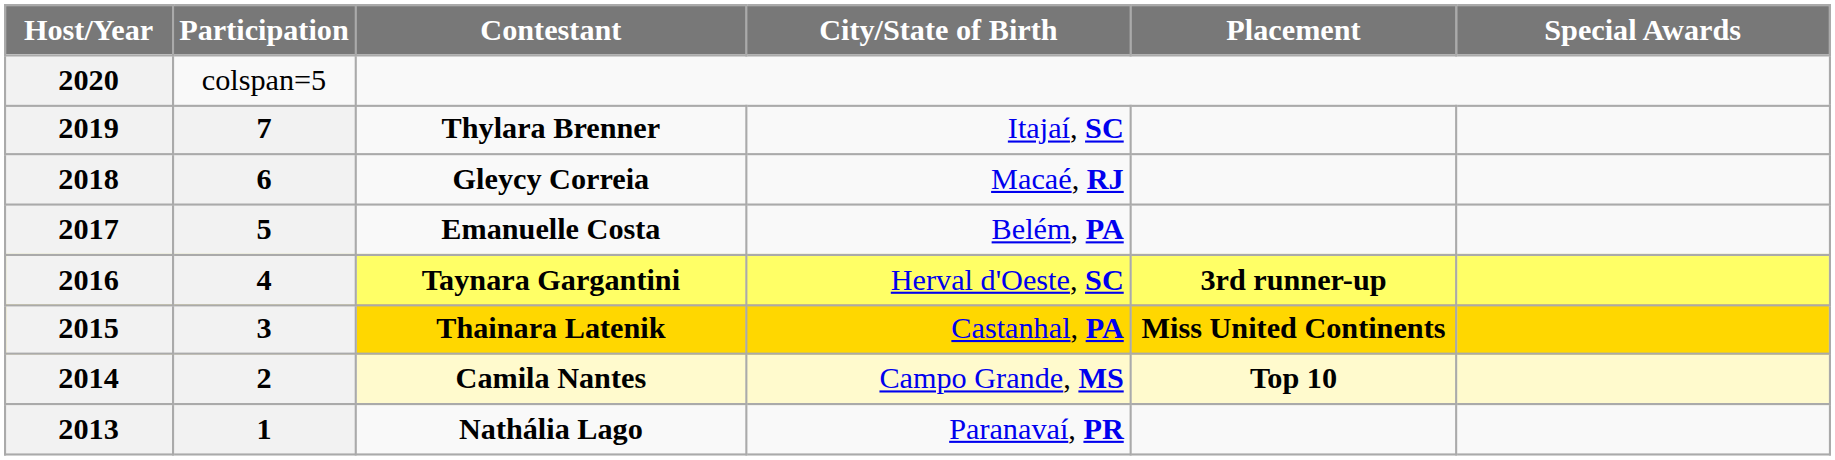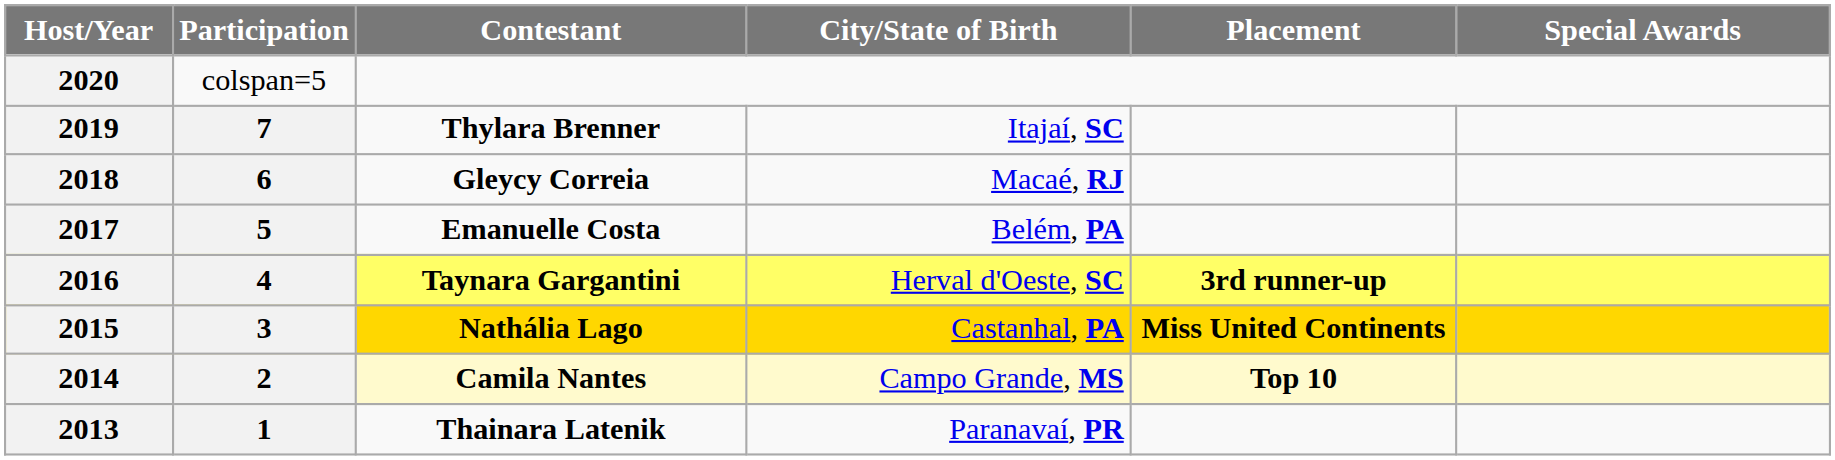2015 | Contestant: Thainara Latenik -> Nathália Lago
2013 | Contestant: Nathália Lago -> Thainara Latenik
